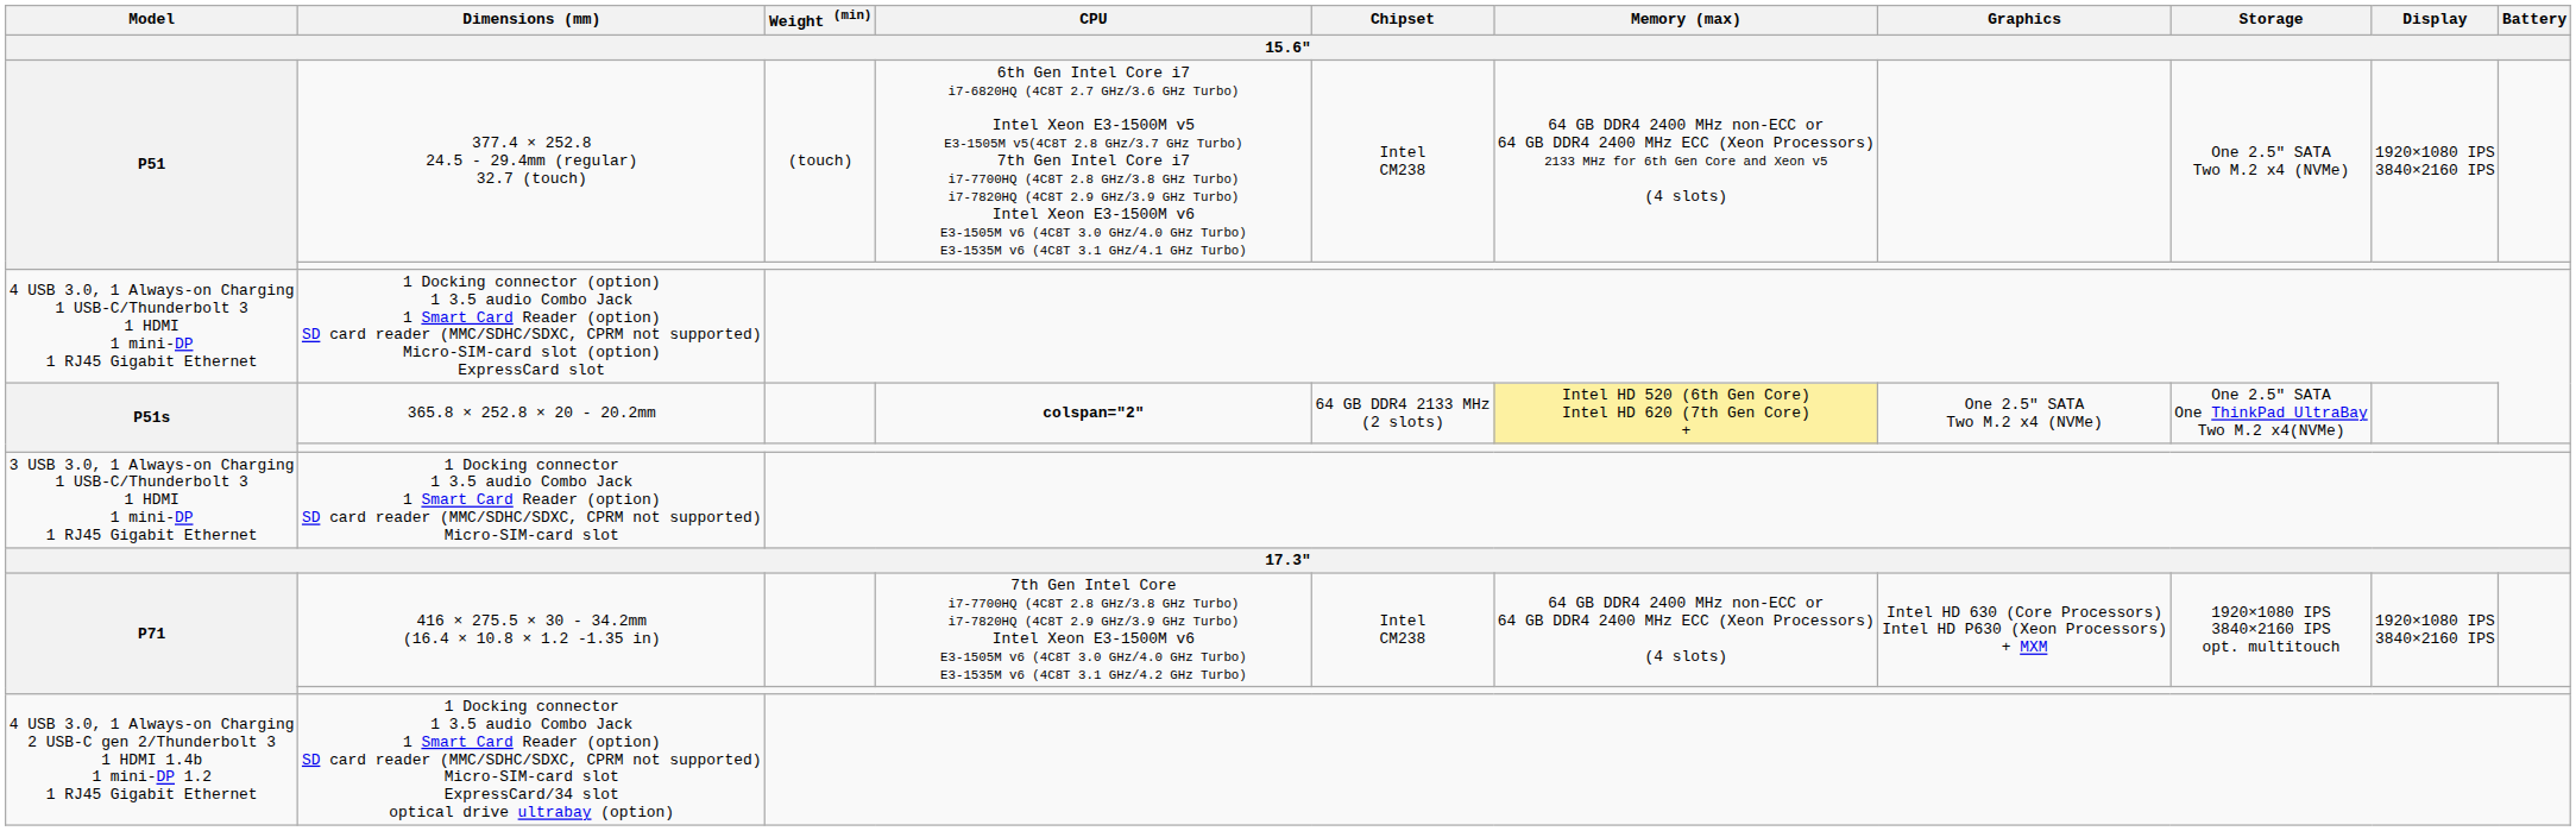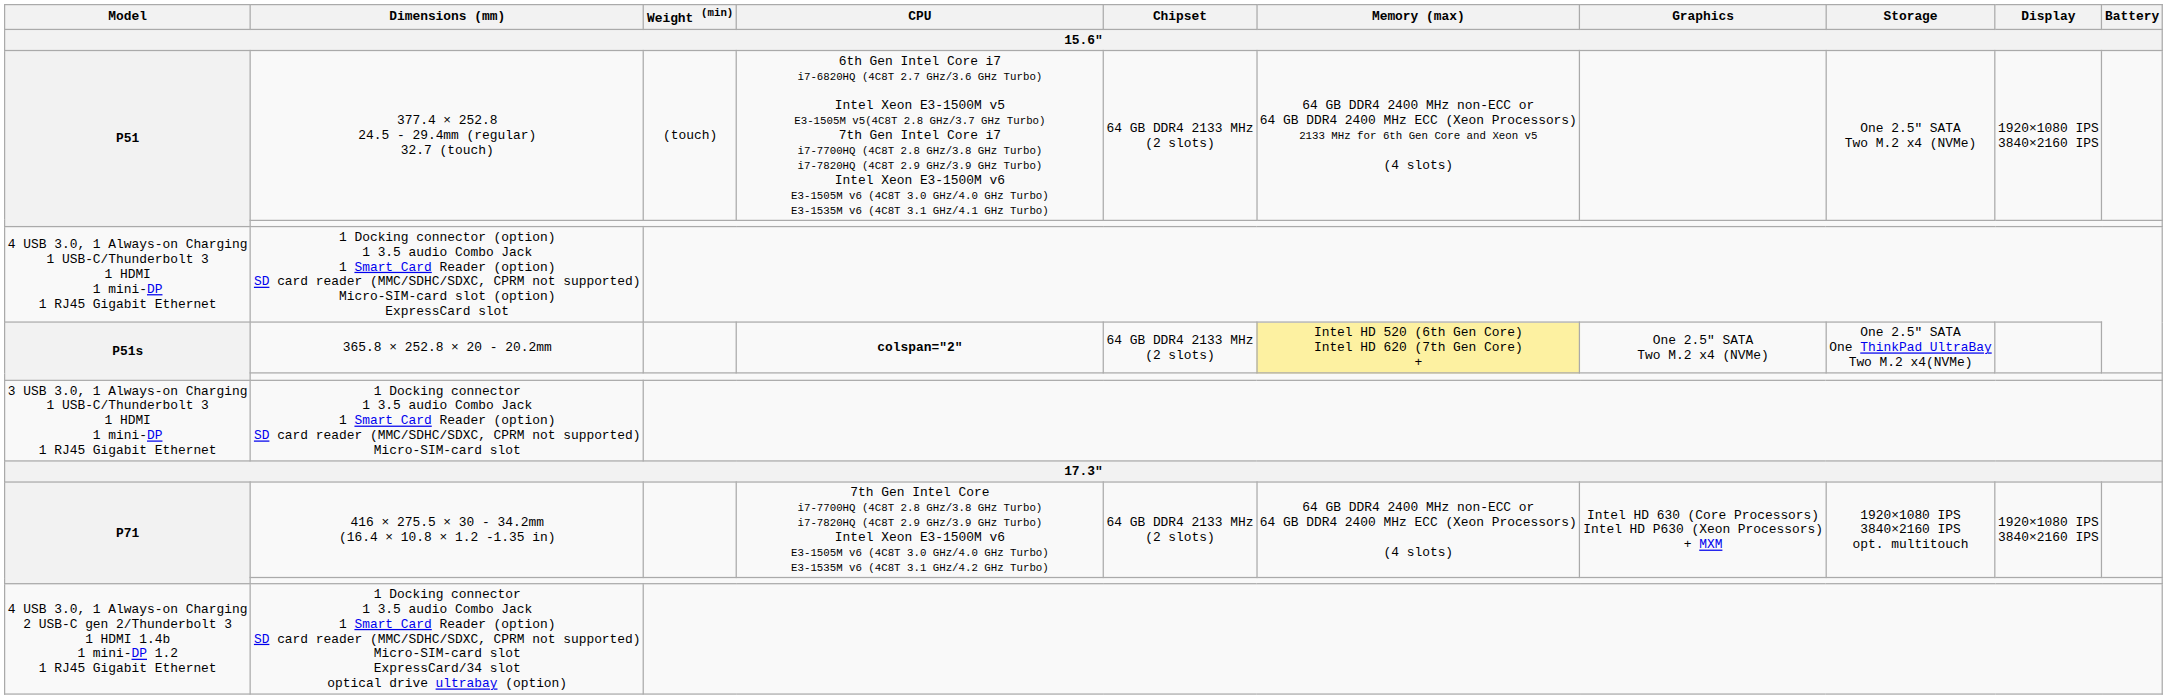377.4 × 252.8 24.5 - 29.4mm (regular) 32.7 (touch) | Chipset: Intel CM238 -> 64 GB DDR4 2133 MHz (2 slots)
416 × 275.5 × 30 - 34.2mm (16.4 × 10.8 × 1.2 -1.35 in) | Chipset: Intel CM238 -> 64 GB DDR4 2133 MHz (2 slots)
